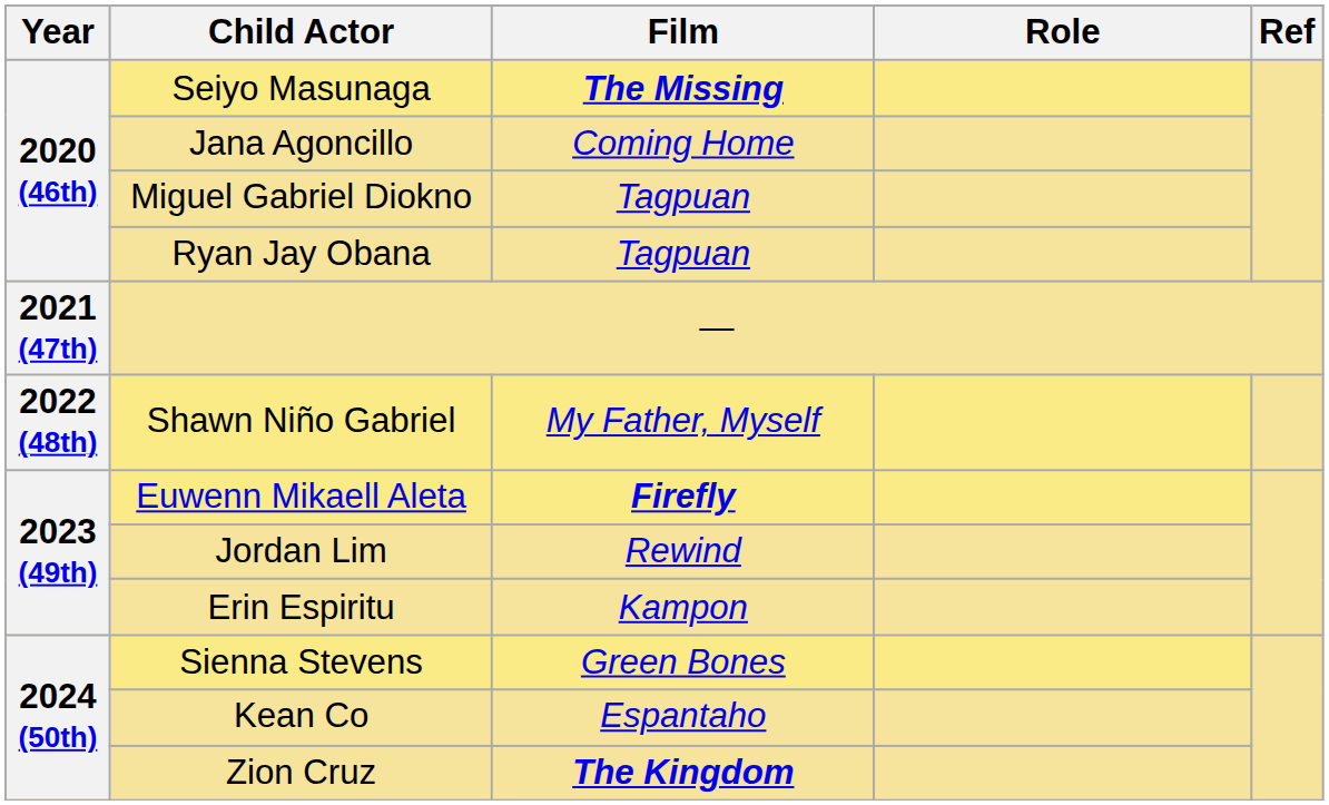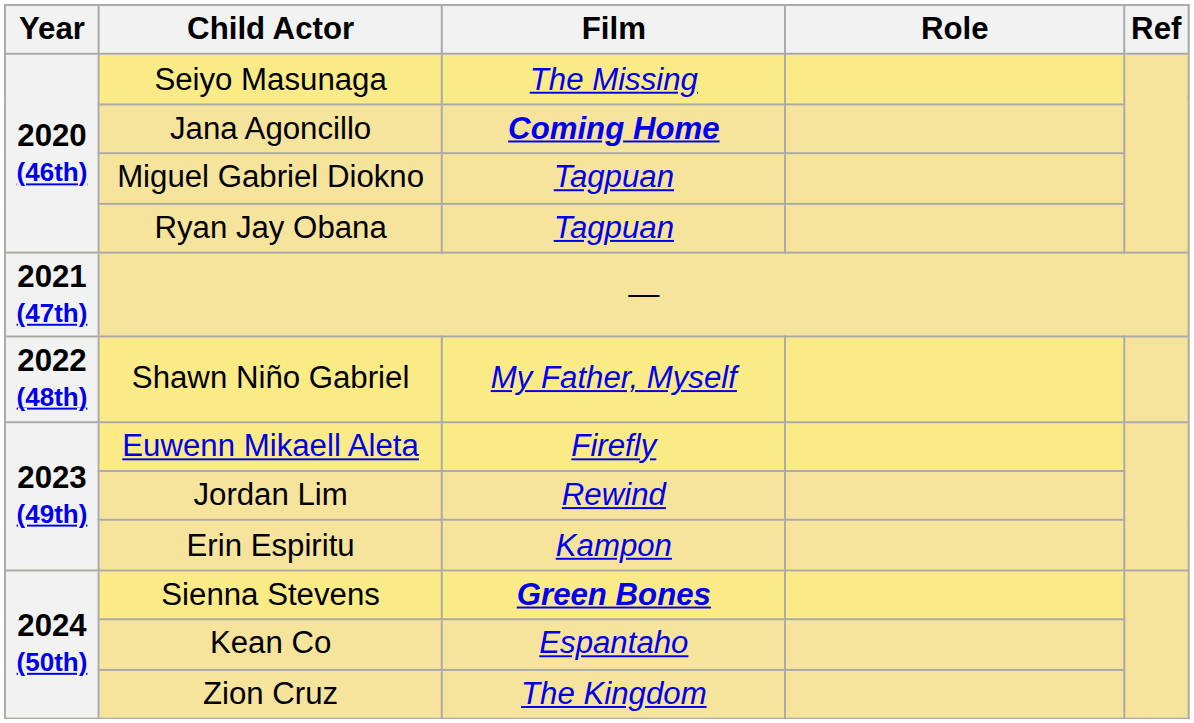Seiyo Masunaga | Film: bold -> normal
Jana Agoncillo | Film: normal -> bold
Euwenn Mikaell Aleta | Film: bold -> normal
Sienna Stevens | Film: normal -> bold
Zion Cruz | Film: bold -> normal
